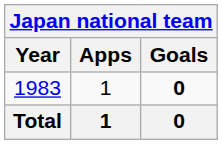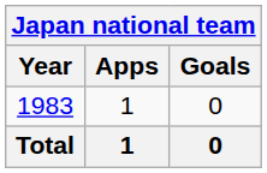1983 | Goals: bold -> normal
